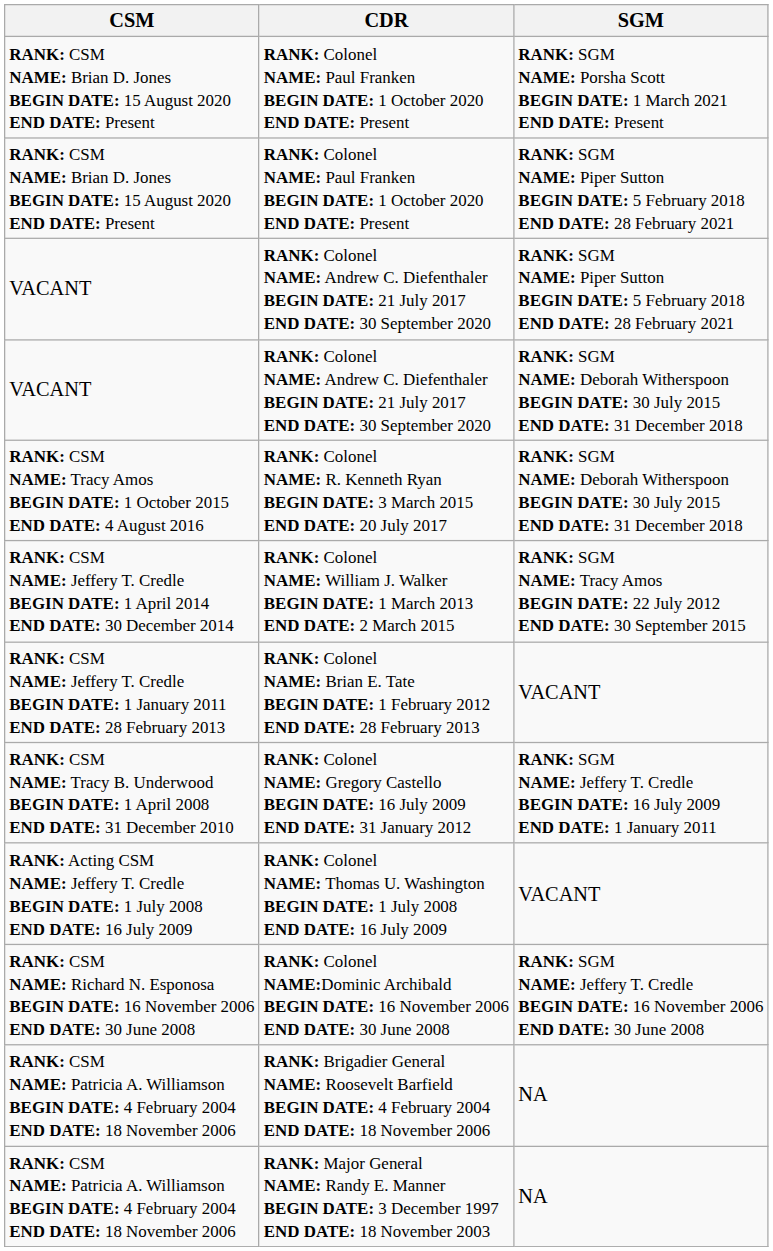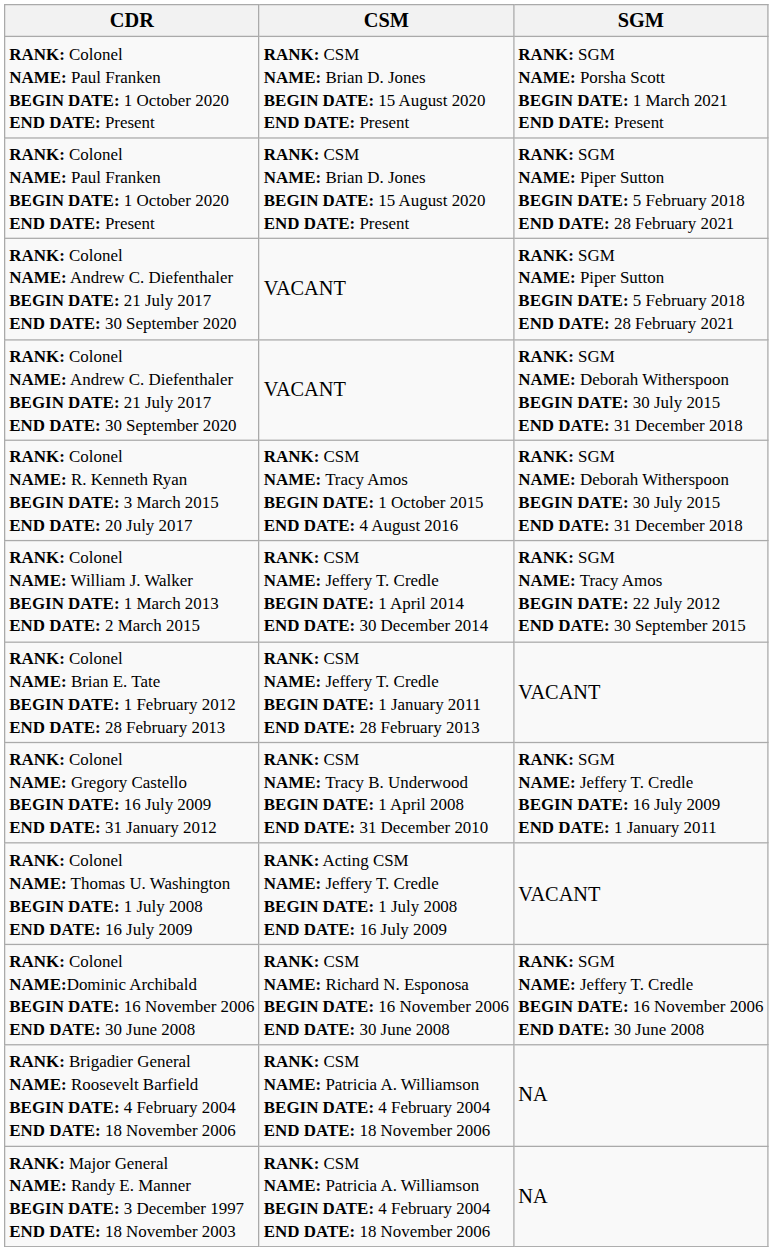columns swapped: CDR <-> CSM
